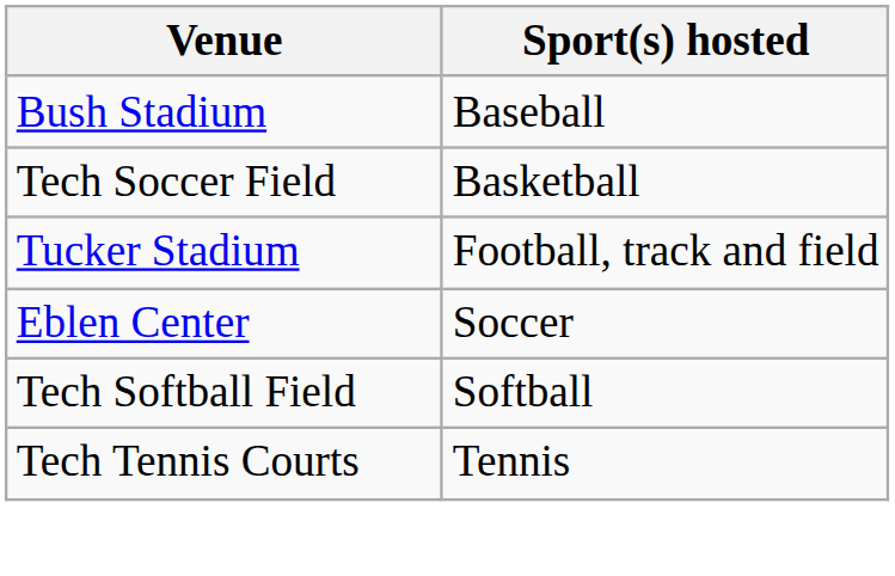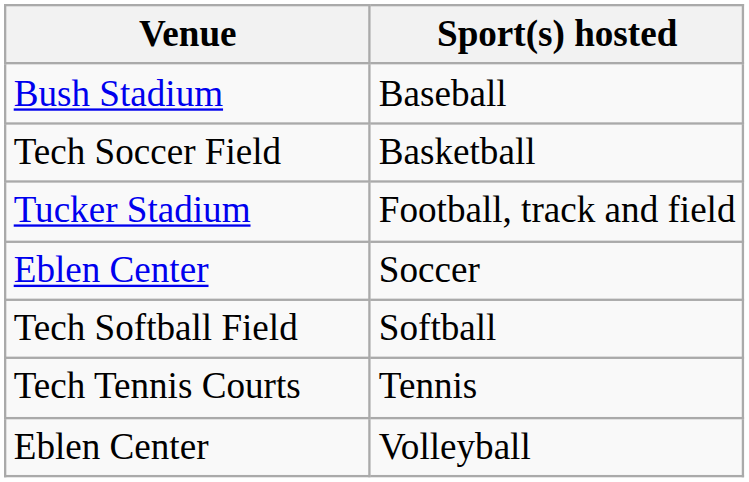+ row: Eblen Center | Volleyball
